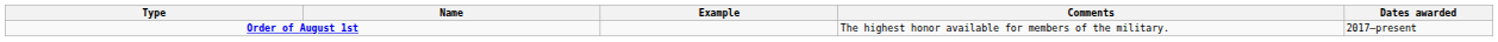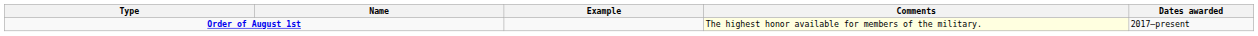Order of August 1st | Comments: no background -> lightyellow background
